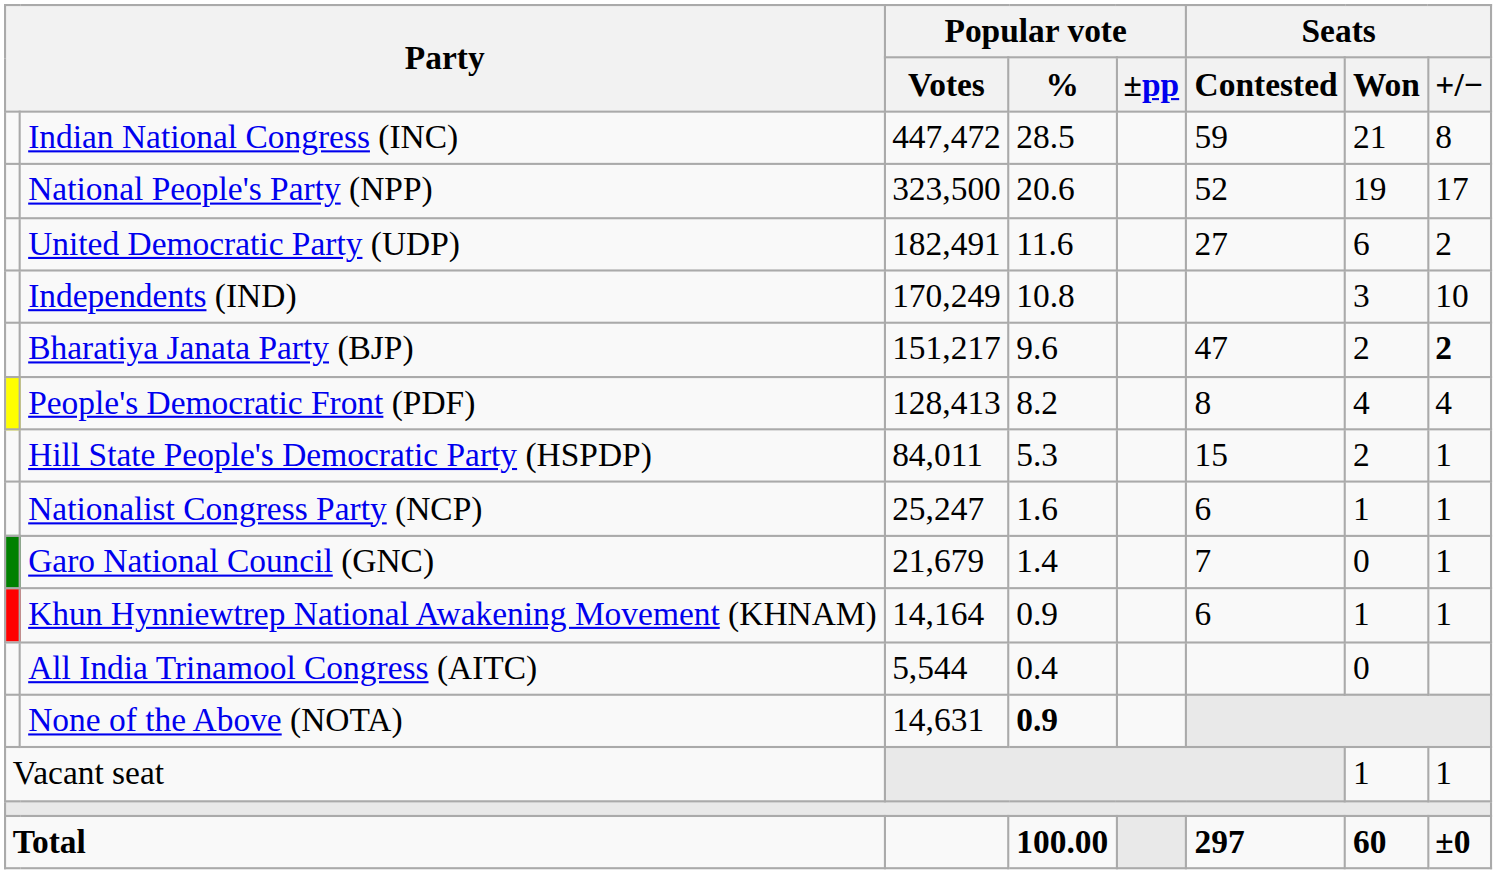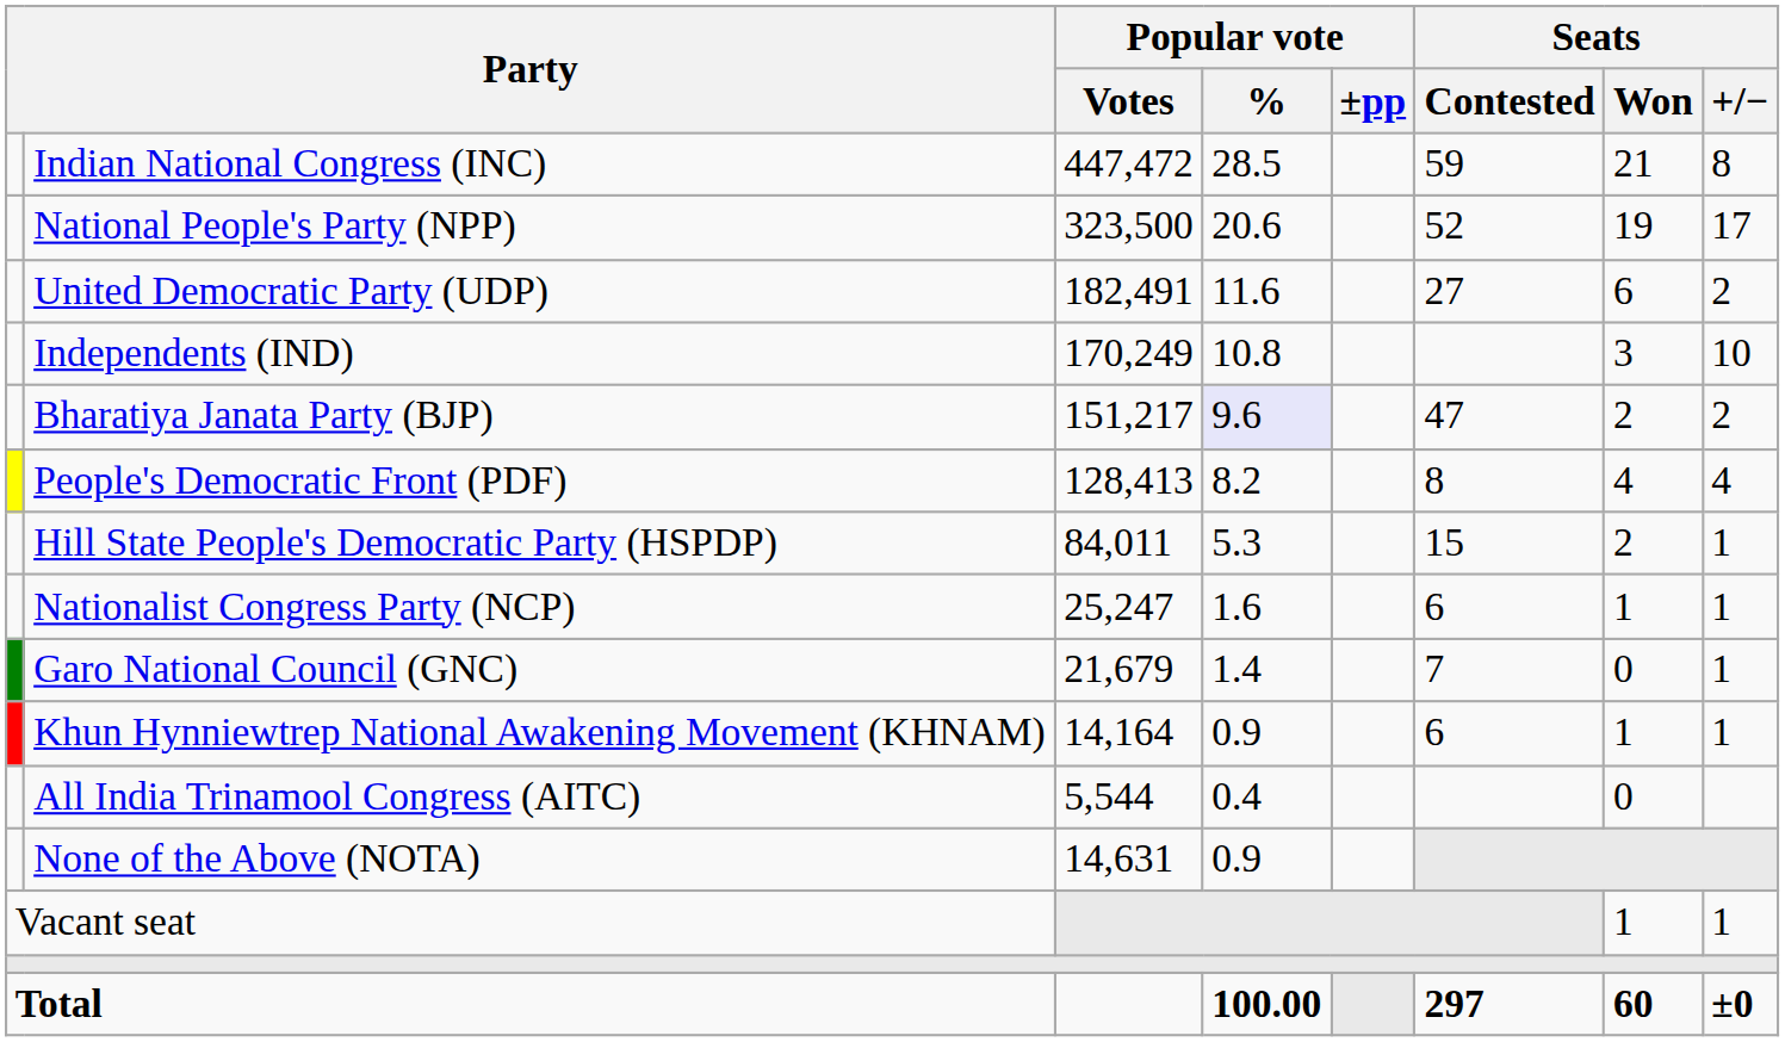Bharatiya Janata Party (BJP) | Popular vote / %: no background -> lavender background
Bharatiya Janata Party (BJP) | Seats / +/−: bold -> normal
None of the Above (NOTA) | Popular vote / %: bold -> normal
